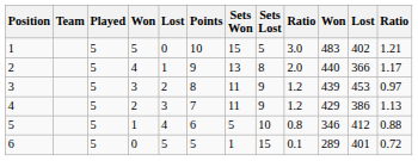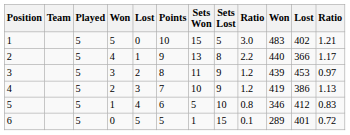row 3 | column 9: 2.0 -> 2.2
row 5 | Sets Won: 11 -> 10
row 5 | column 10: 429 -> 419
row 6 | column 12: 0.88 -> 0.83
